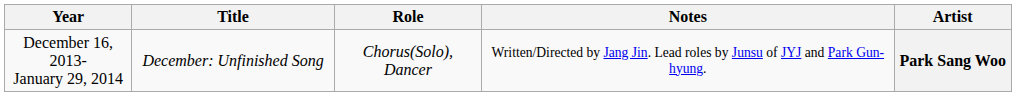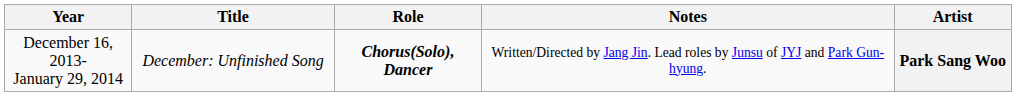December 16, 2013- January 29, 2014 | Role: normal -> bold
